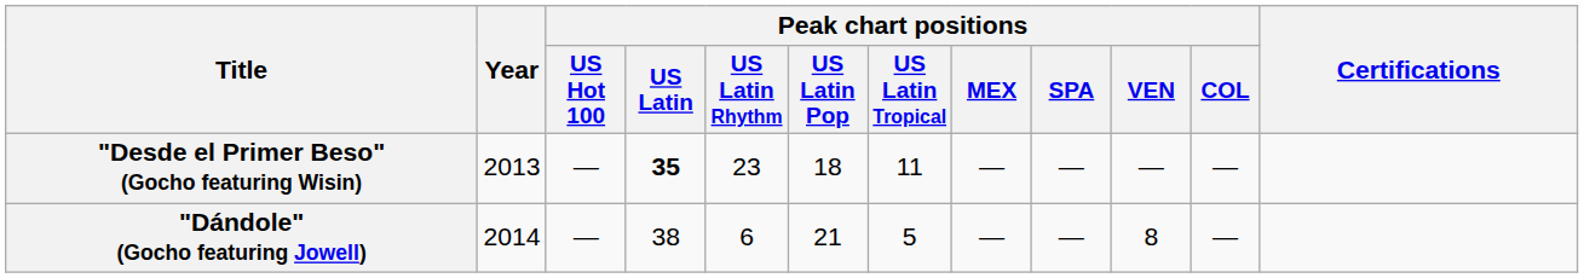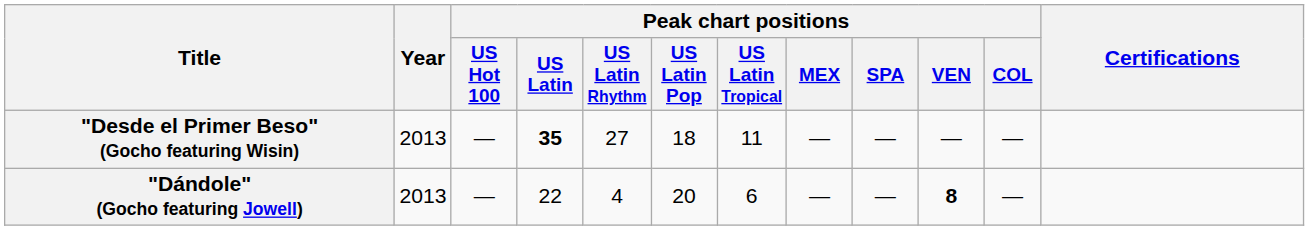"Desde el Primer Beso" (Gocho featuring Wisin) | Peak chart positions / US Latin Rhythm: 23 -> 27
"Dándole" (Gocho featuring Jowell) | Year: 2014 -> 2013
"Dándole" (Gocho featuring Jowell) | Peak chart positions / US Latin: 38 -> 22
"Dándole" (Gocho featuring Jowell) | Peak chart positions / US Latin Rhythm: 6 -> 4
"Dándole" (Gocho featuring Jowell) | Peak chart positions / US Latin Pop: 21 -> 20
"Dándole" (Gocho featuring Jowell) | Peak chart positions / US Latin Tropical: 5 -> 6
"Dándole" (Gocho featuring Jowell) | Peak chart positions / VEN: normal -> bold
